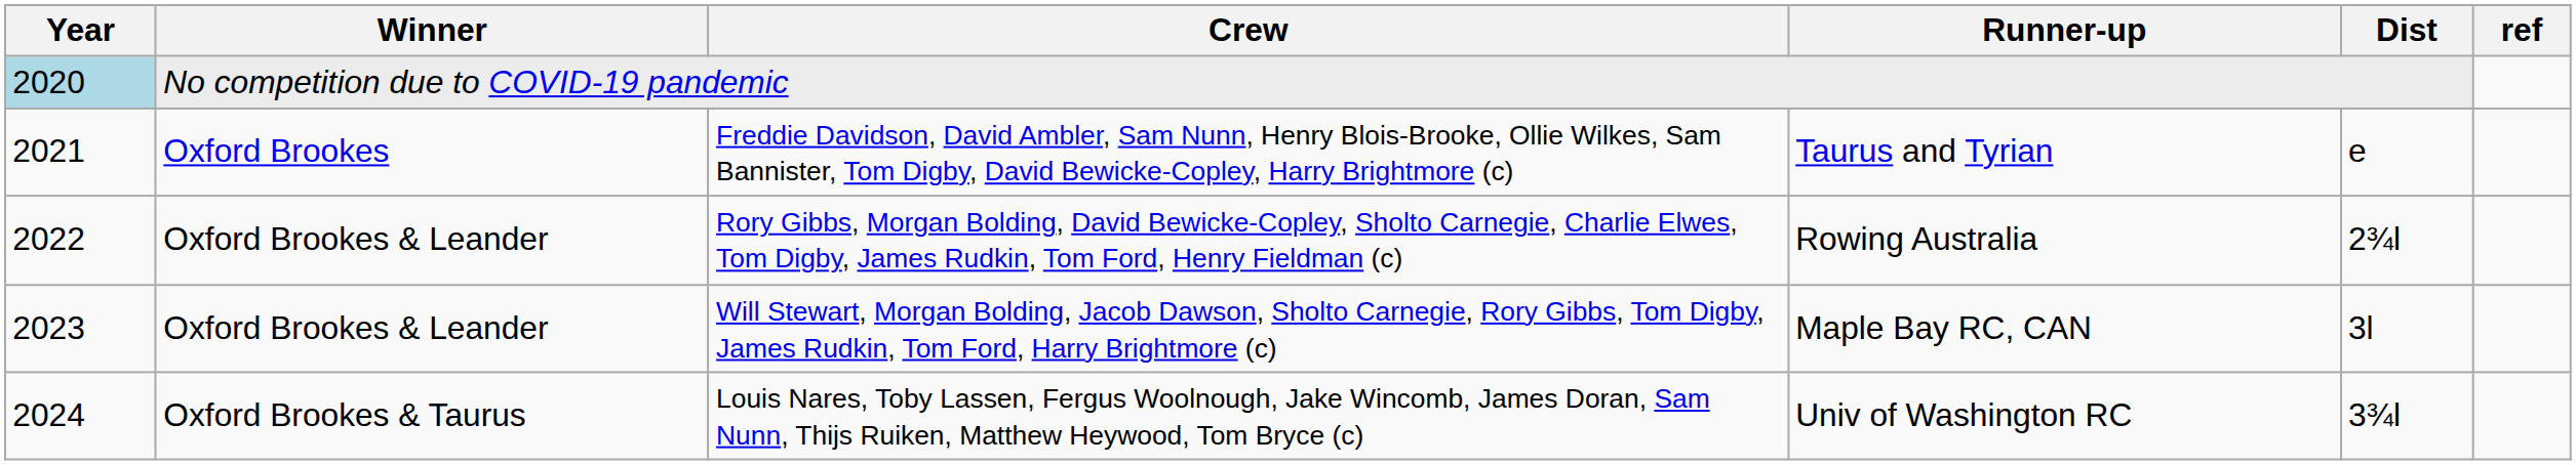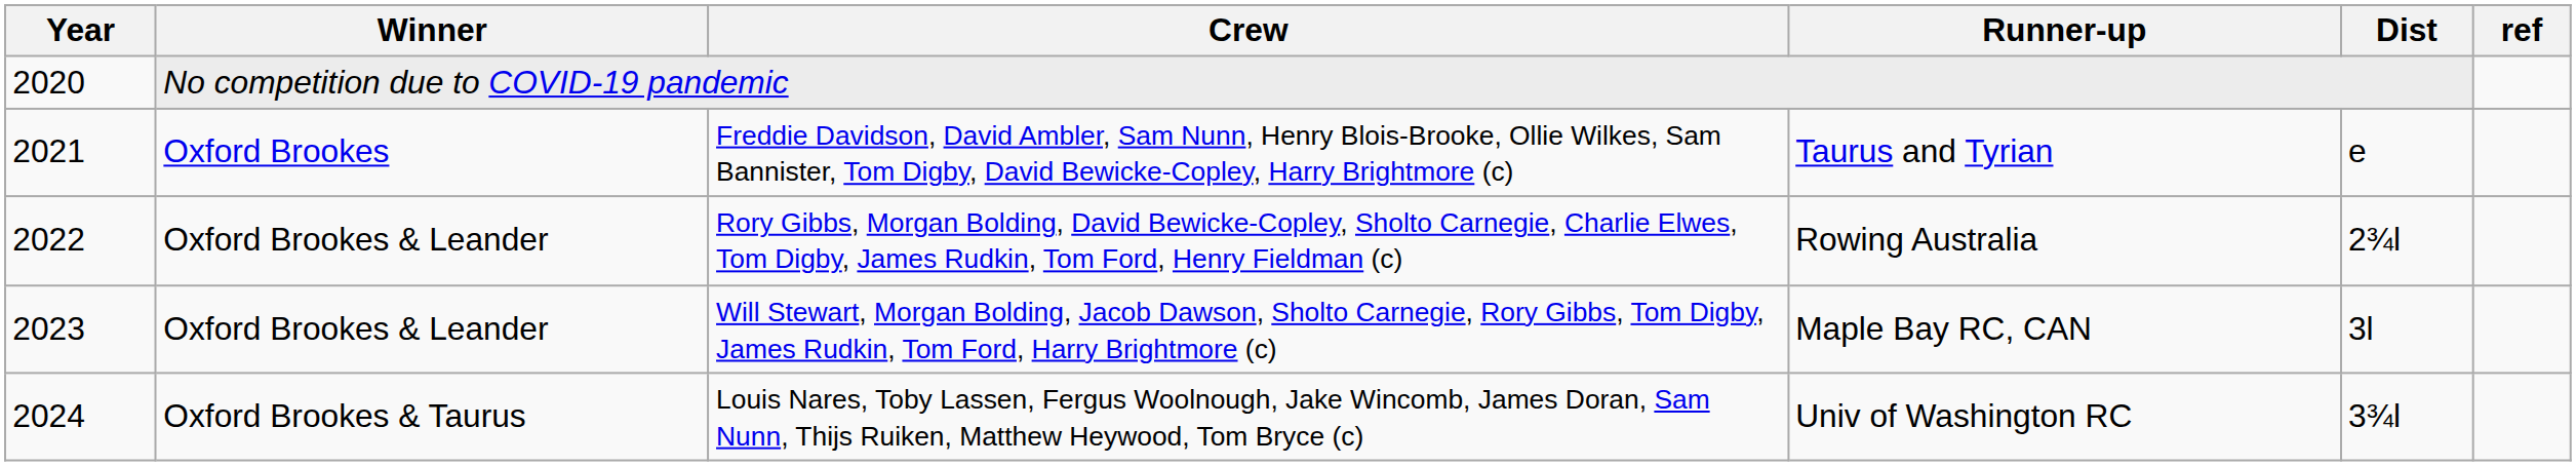No competition due to COVID-19 pandemic | Year: lightblue background -> no background
